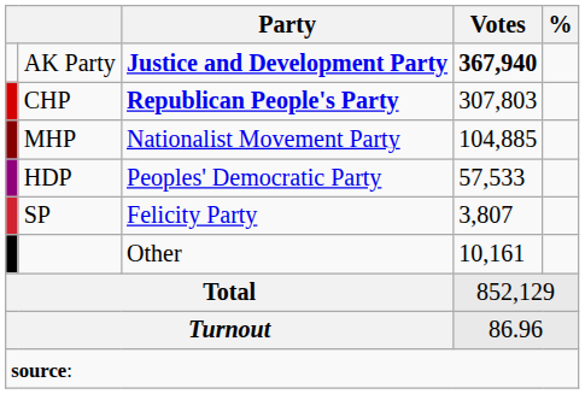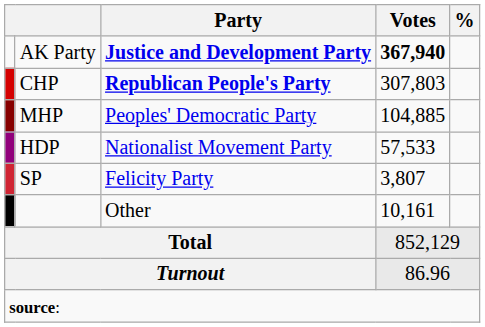MHP | Party: Nationalist Movement Party -> Peoples' Democratic Party
HDP | Party: Peoples' Democratic Party -> Nationalist Movement Party
